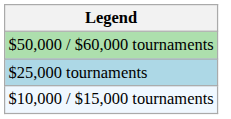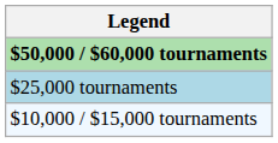row 2 | column 1: normal -> bold
